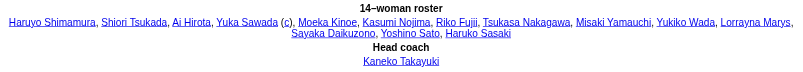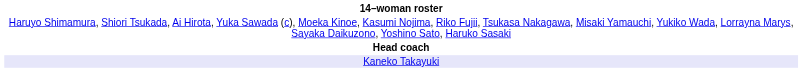row 4 | column 1: no background -> lavender background
